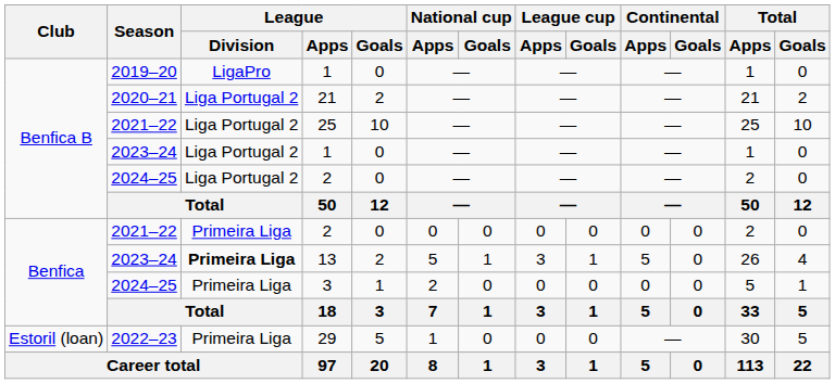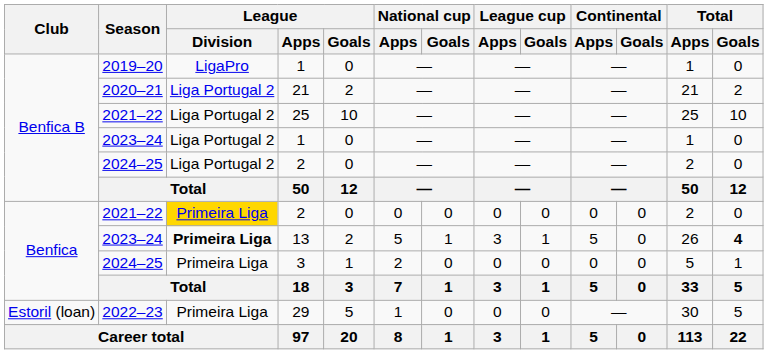2021–22 / 2 | League / Division: no background -> gold background
13 | Total / Goals: normal -> bold
